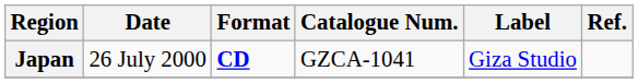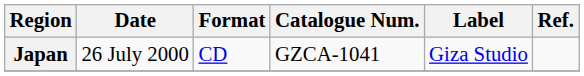Japan | Format: bold -> normal
